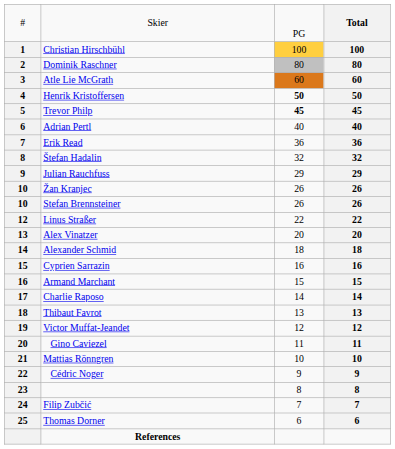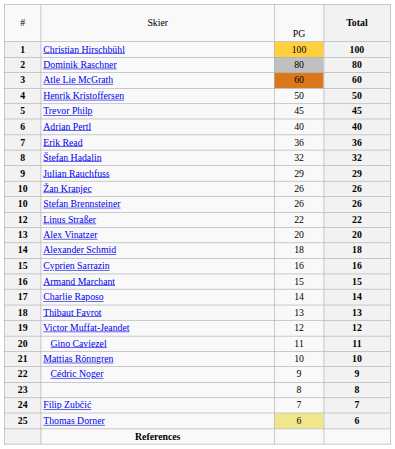Henrik Kristoffersen | column 3: bold -> normal
Trevor Philp | column 3: bold -> normal
Thomas Dorner | column 3: no background -> khaki background
